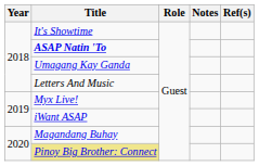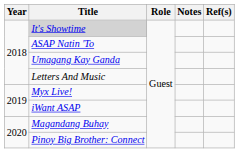It's Showtime | Title: no background -> lightgrey background
ASAP Natin 'To | Title: bold -> normal
Pinoy Big Brother: Connect | Title: khaki background -> no background
